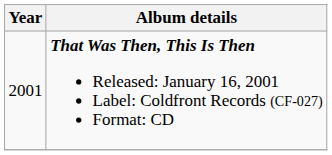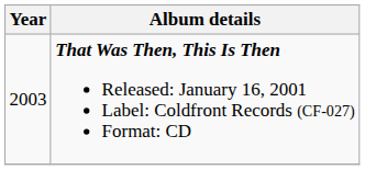row 2 | Year: 2001 -> 2003
